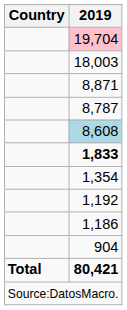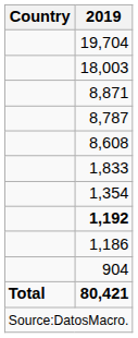19,704 | 2019: pink background -> no background
8,608 | 2019: lightblue background -> no background
1,833 | 2019: bold -> normal
1,192 | 2019: normal -> bold
